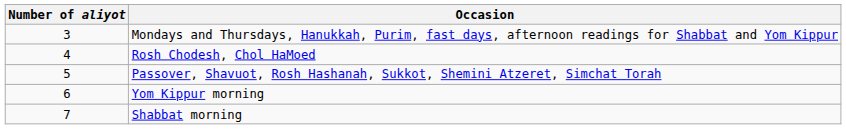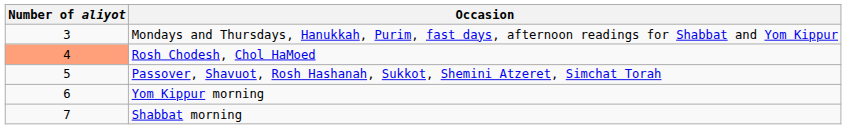Rosh Chodesh, Chol HaMoed | Number of aliyot: no background -> lightsalmon background
